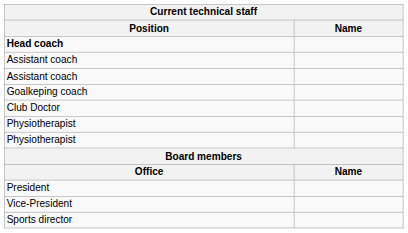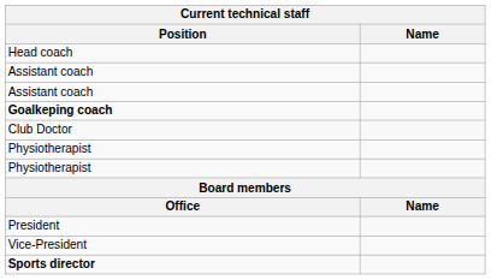Head coach | Position: bold -> normal
Goalkeping coach | Position: normal -> bold
Sports director | Position: normal -> bold
